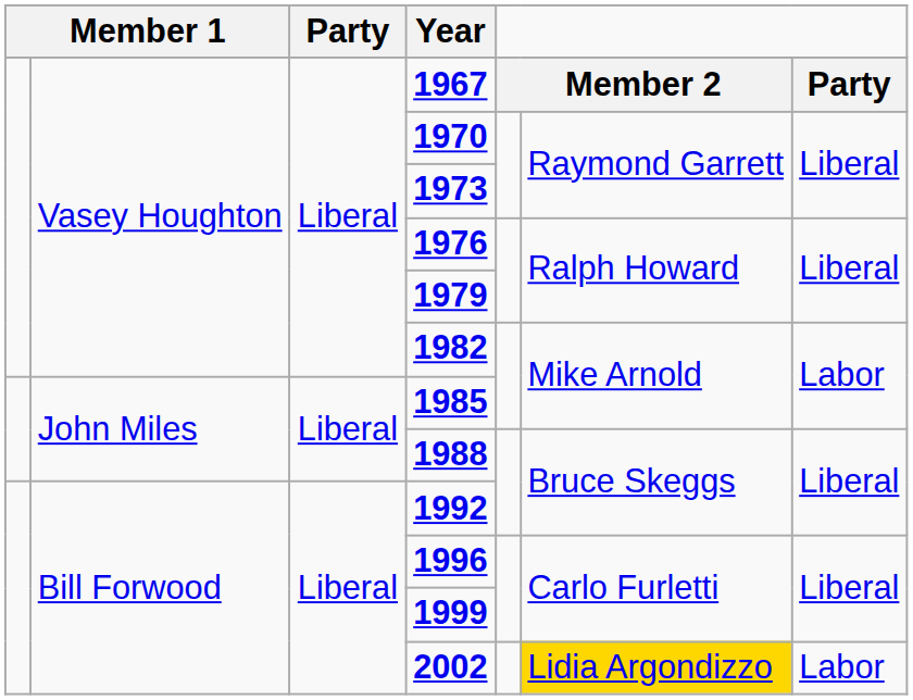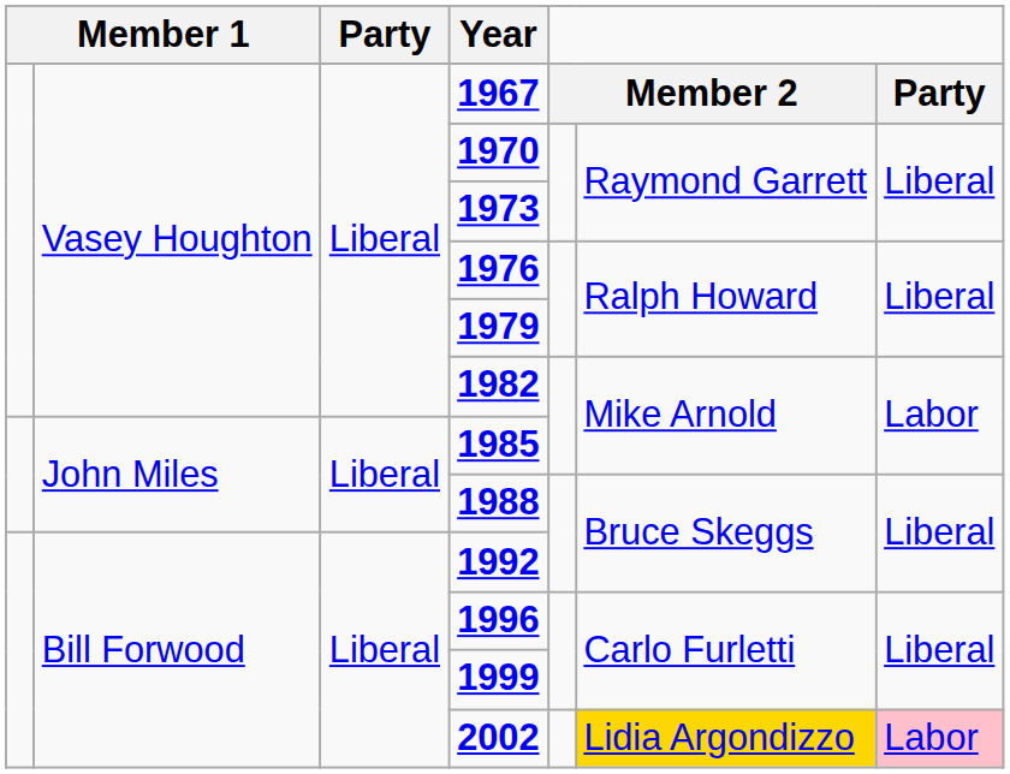2002 | column 7: no background -> pink background
